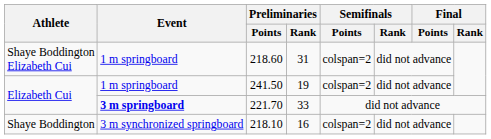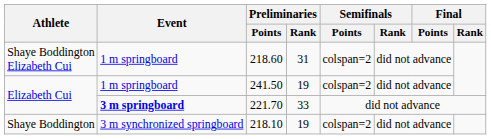218.10 | Preliminaries / Rank: 16 -> 19
